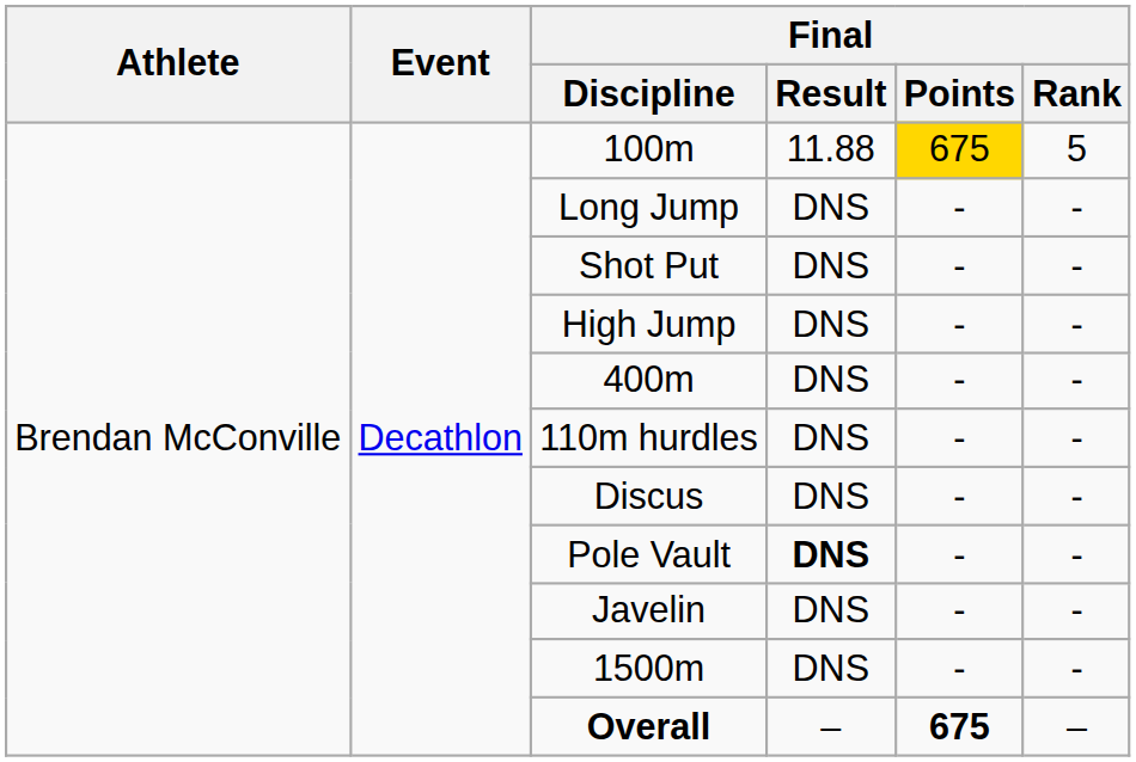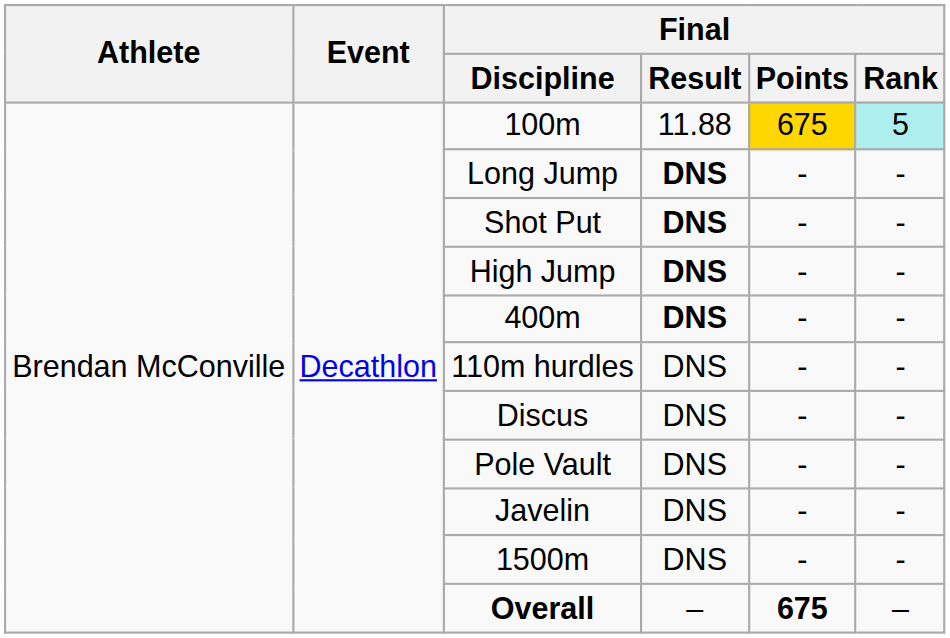100m | Final / Rank: no background -> paleturquoise background
Long Jump | Final / Result: normal -> bold
Shot Put | Final / Result: normal -> bold
High Jump | Final / Result: normal -> bold
400m | Final / Result: normal -> bold
Pole Vault | Final / Result: bold -> normal
